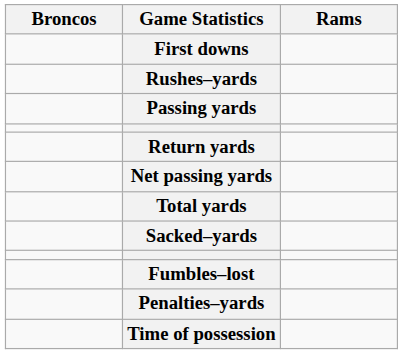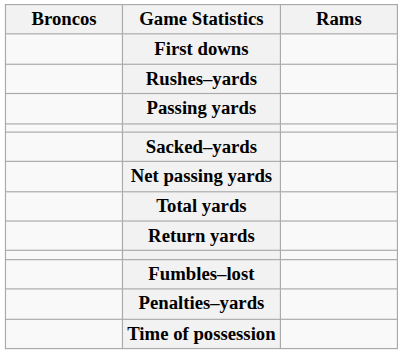rows swapped: Sacked–yards <-> Return yards
